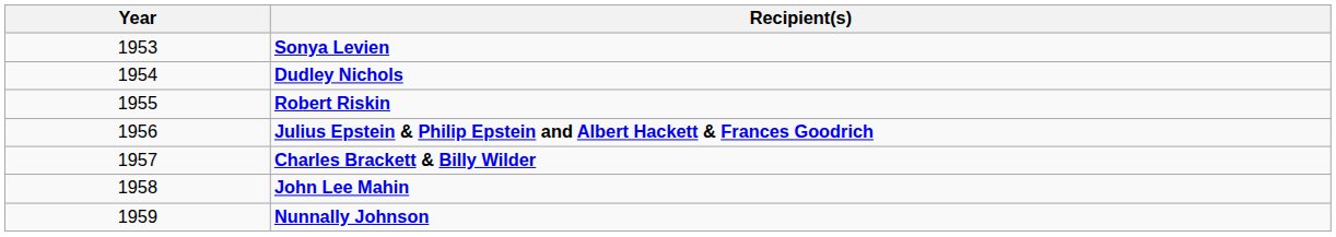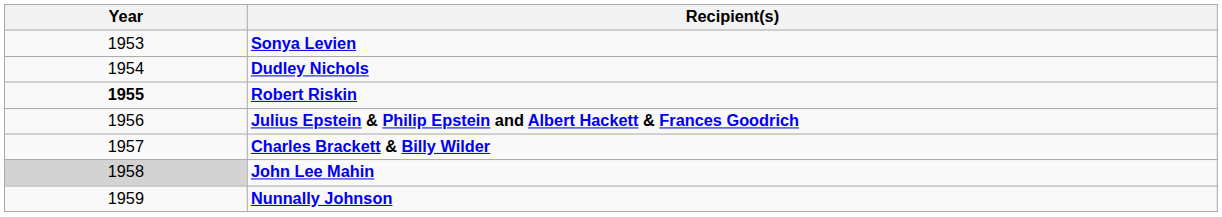Robert Riskin | Year: normal -> bold
John Lee Mahin | Year: no background -> lightgrey background
